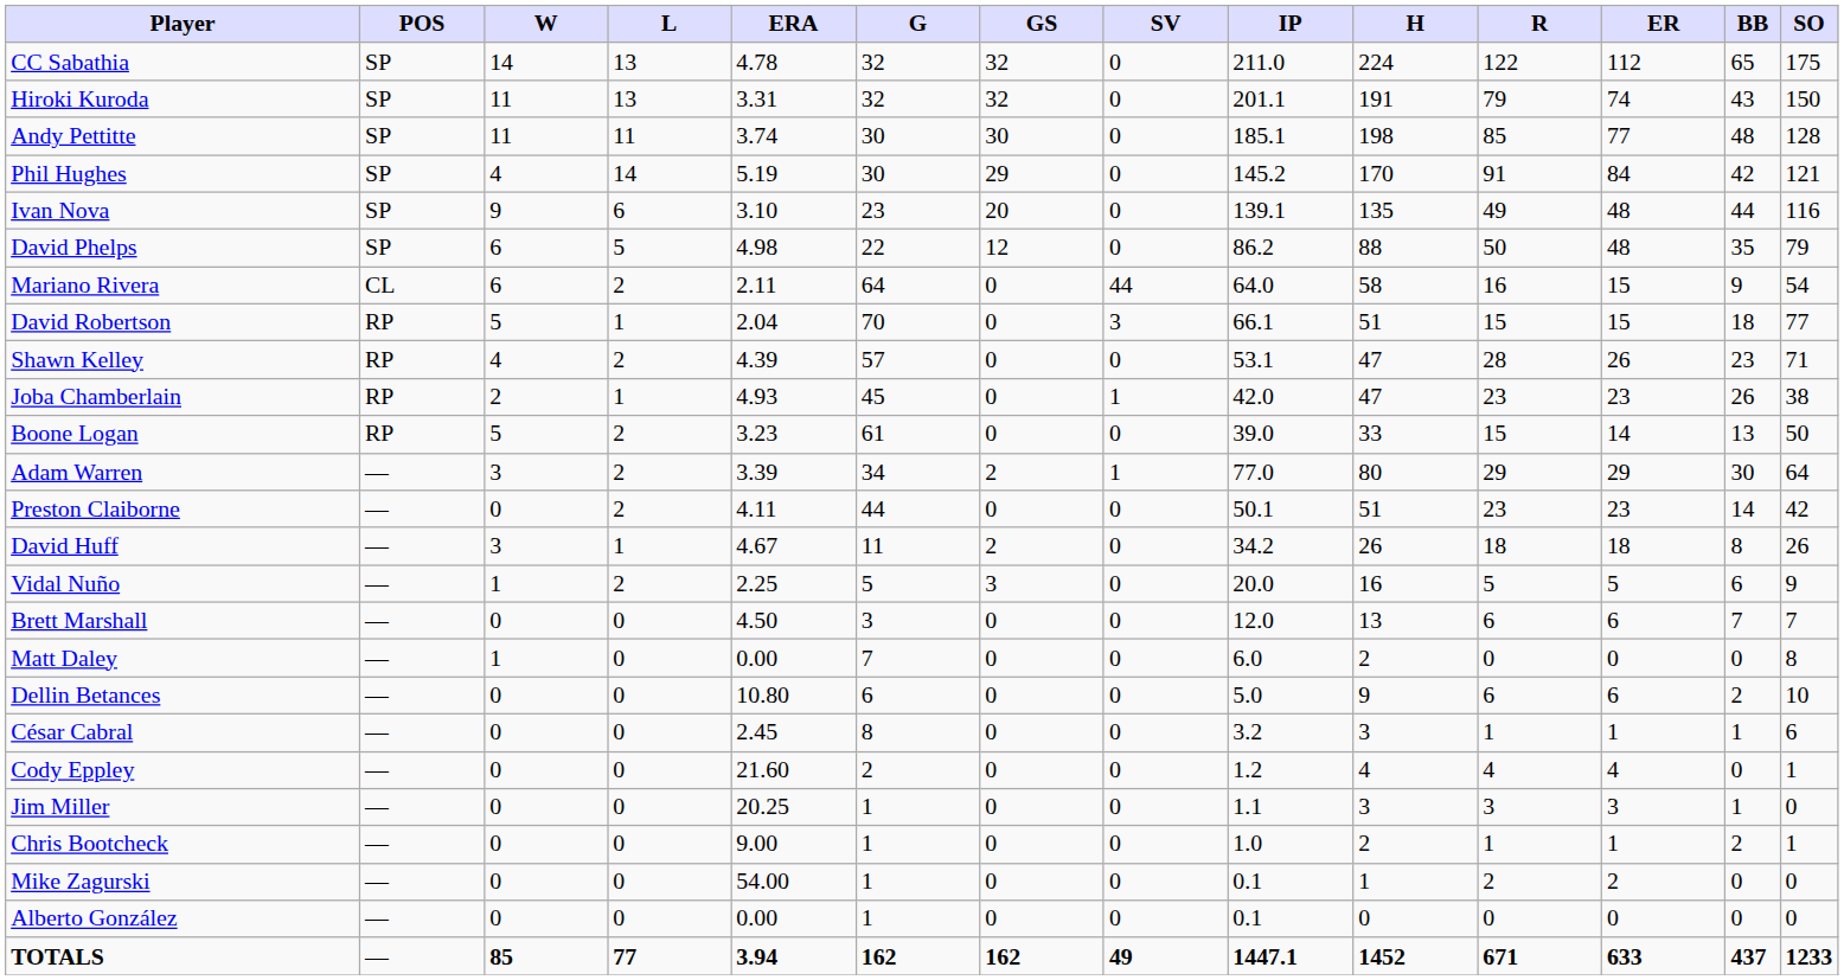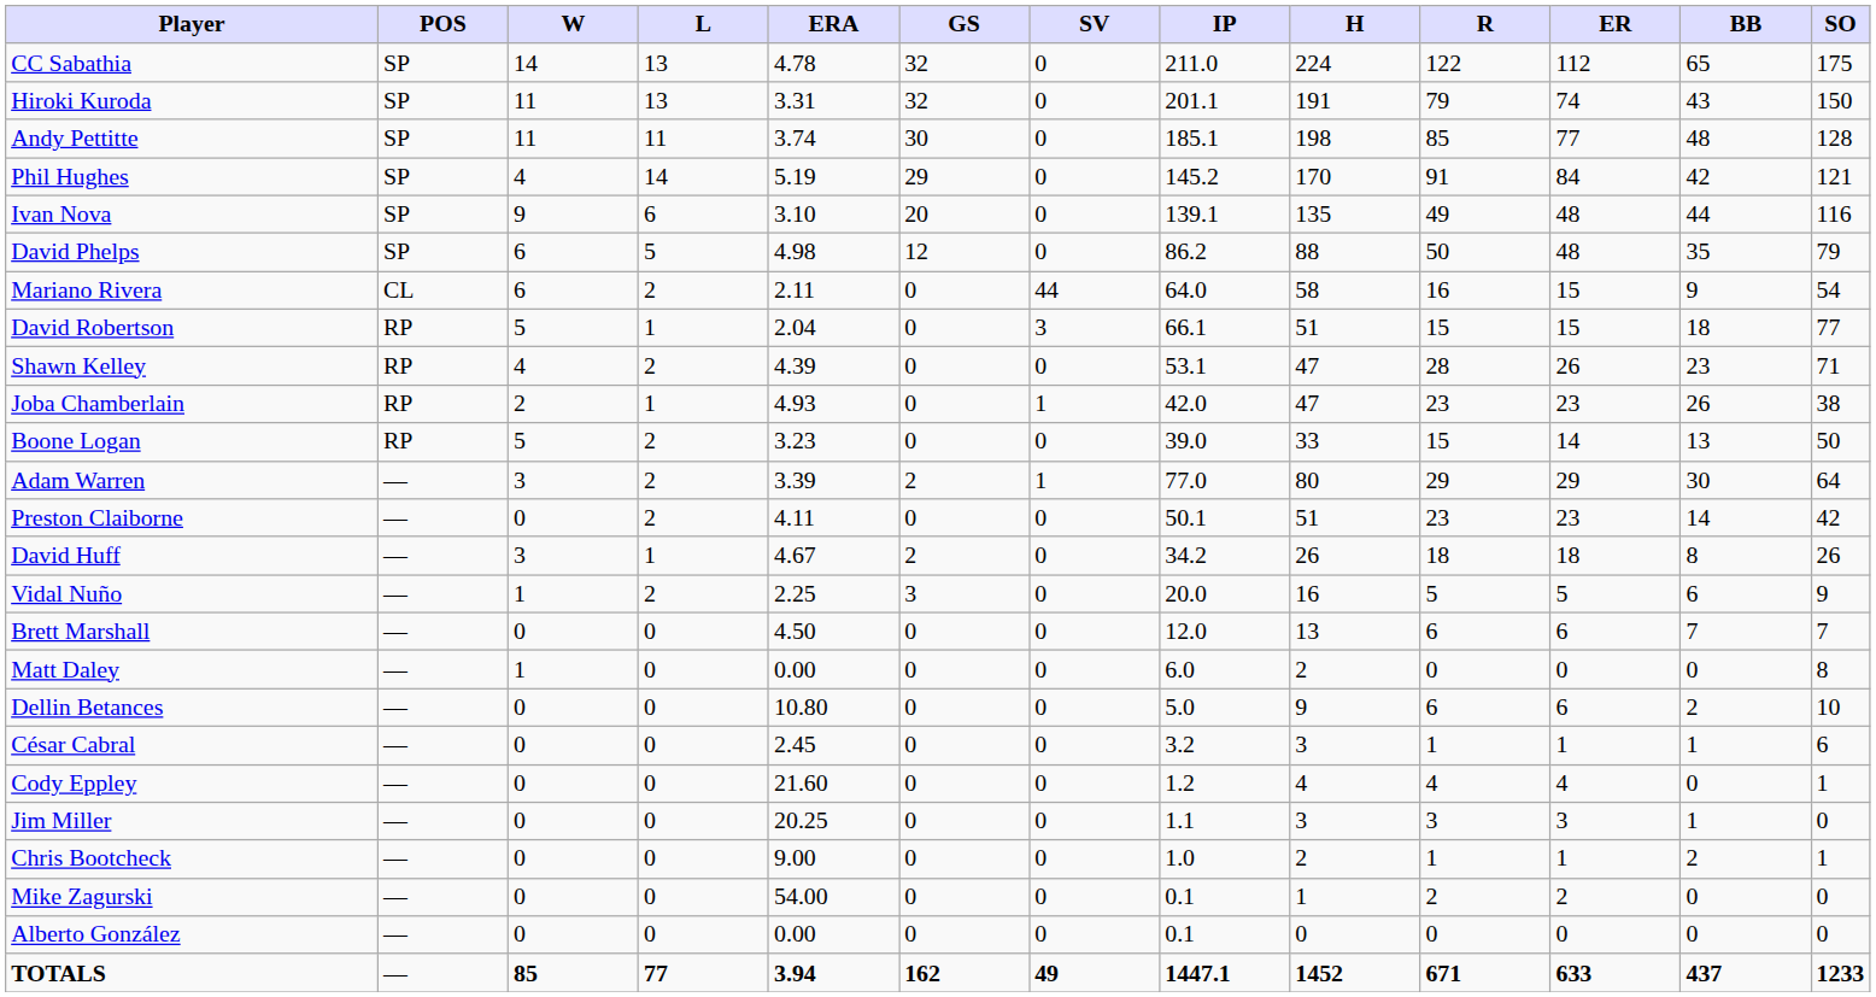- column: G | 32 | 32 | 30 | 30 | 23 | 22 | 64 | 70 | 57 | 45 | 61 | 34 | 44 | 11 | 5 | 3 | 7 | 6 | 8 | 2 | 1 | 1 | 1 | 1 | 162
